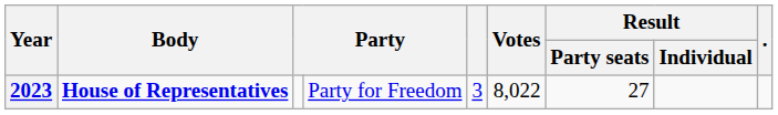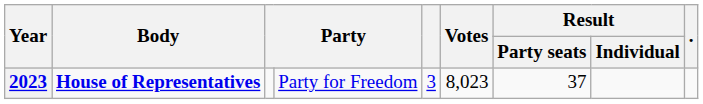2023 | Votes: 8,022 -> 8,023
2023 | Result / Party seats: 27 -> 37
